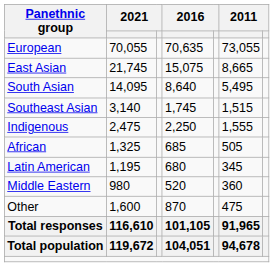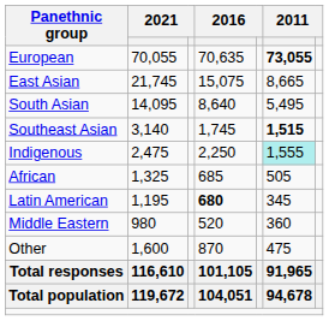European | column 6: normal -> bold
Southeast Asian | column 6: normal -> bold
Indigenous | column 6: no background -> paleturquoise background
Latin American | column 4: normal -> bold
